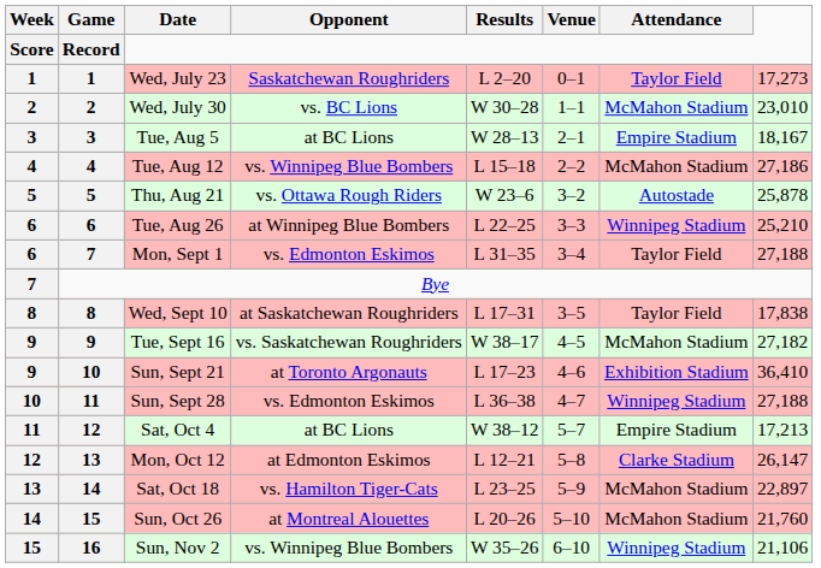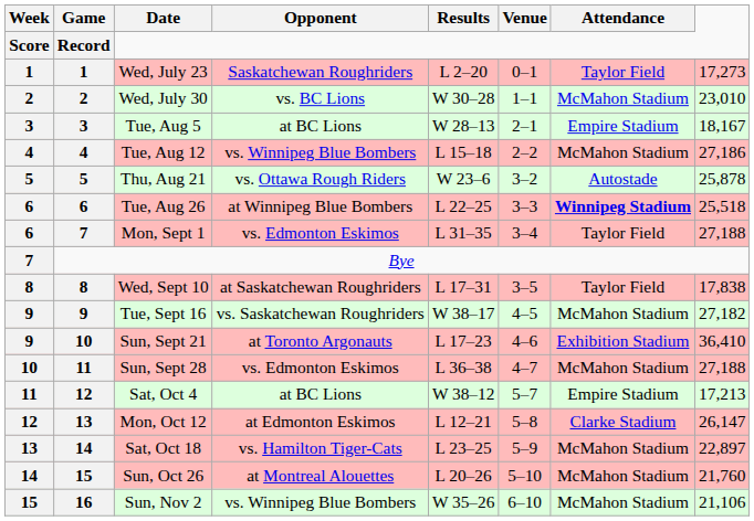Tue, Aug 26 | Attendance: normal -> bold
Tue, Aug 26 | column 8: 25,210 -> 25,518
Sun, Sept 28 | Attendance: Winnipeg Stadium -> McMahon Stadium
Sun, Nov 2 | Attendance: Winnipeg Stadium -> McMahon Stadium
